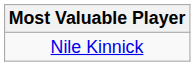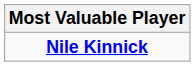row 2 | column 1: normal -> bold
